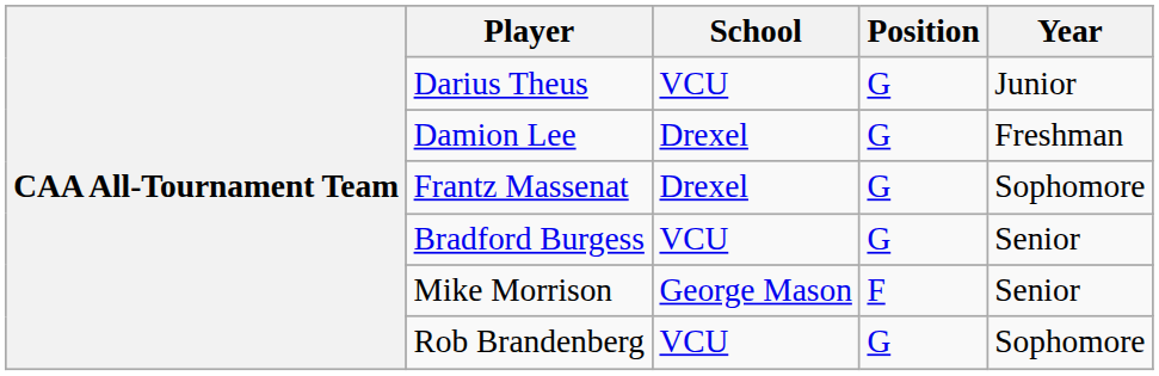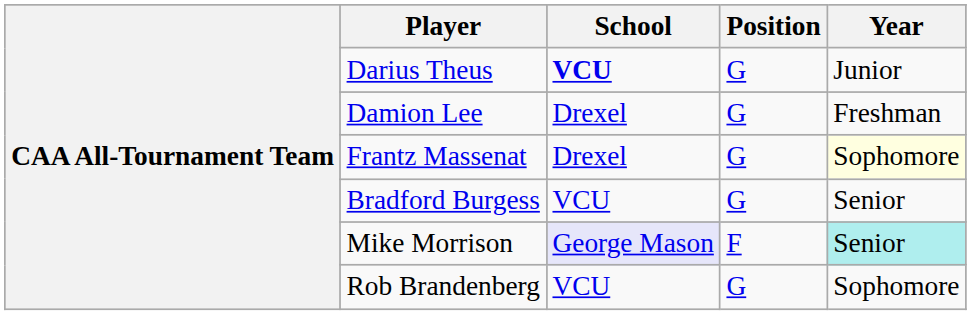row 2 | School: normal -> bold
row 4 | Year: no background -> lightyellow background
row 6 | School: no background -> lavender background
row 6 | Year: no background -> paleturquoise background
